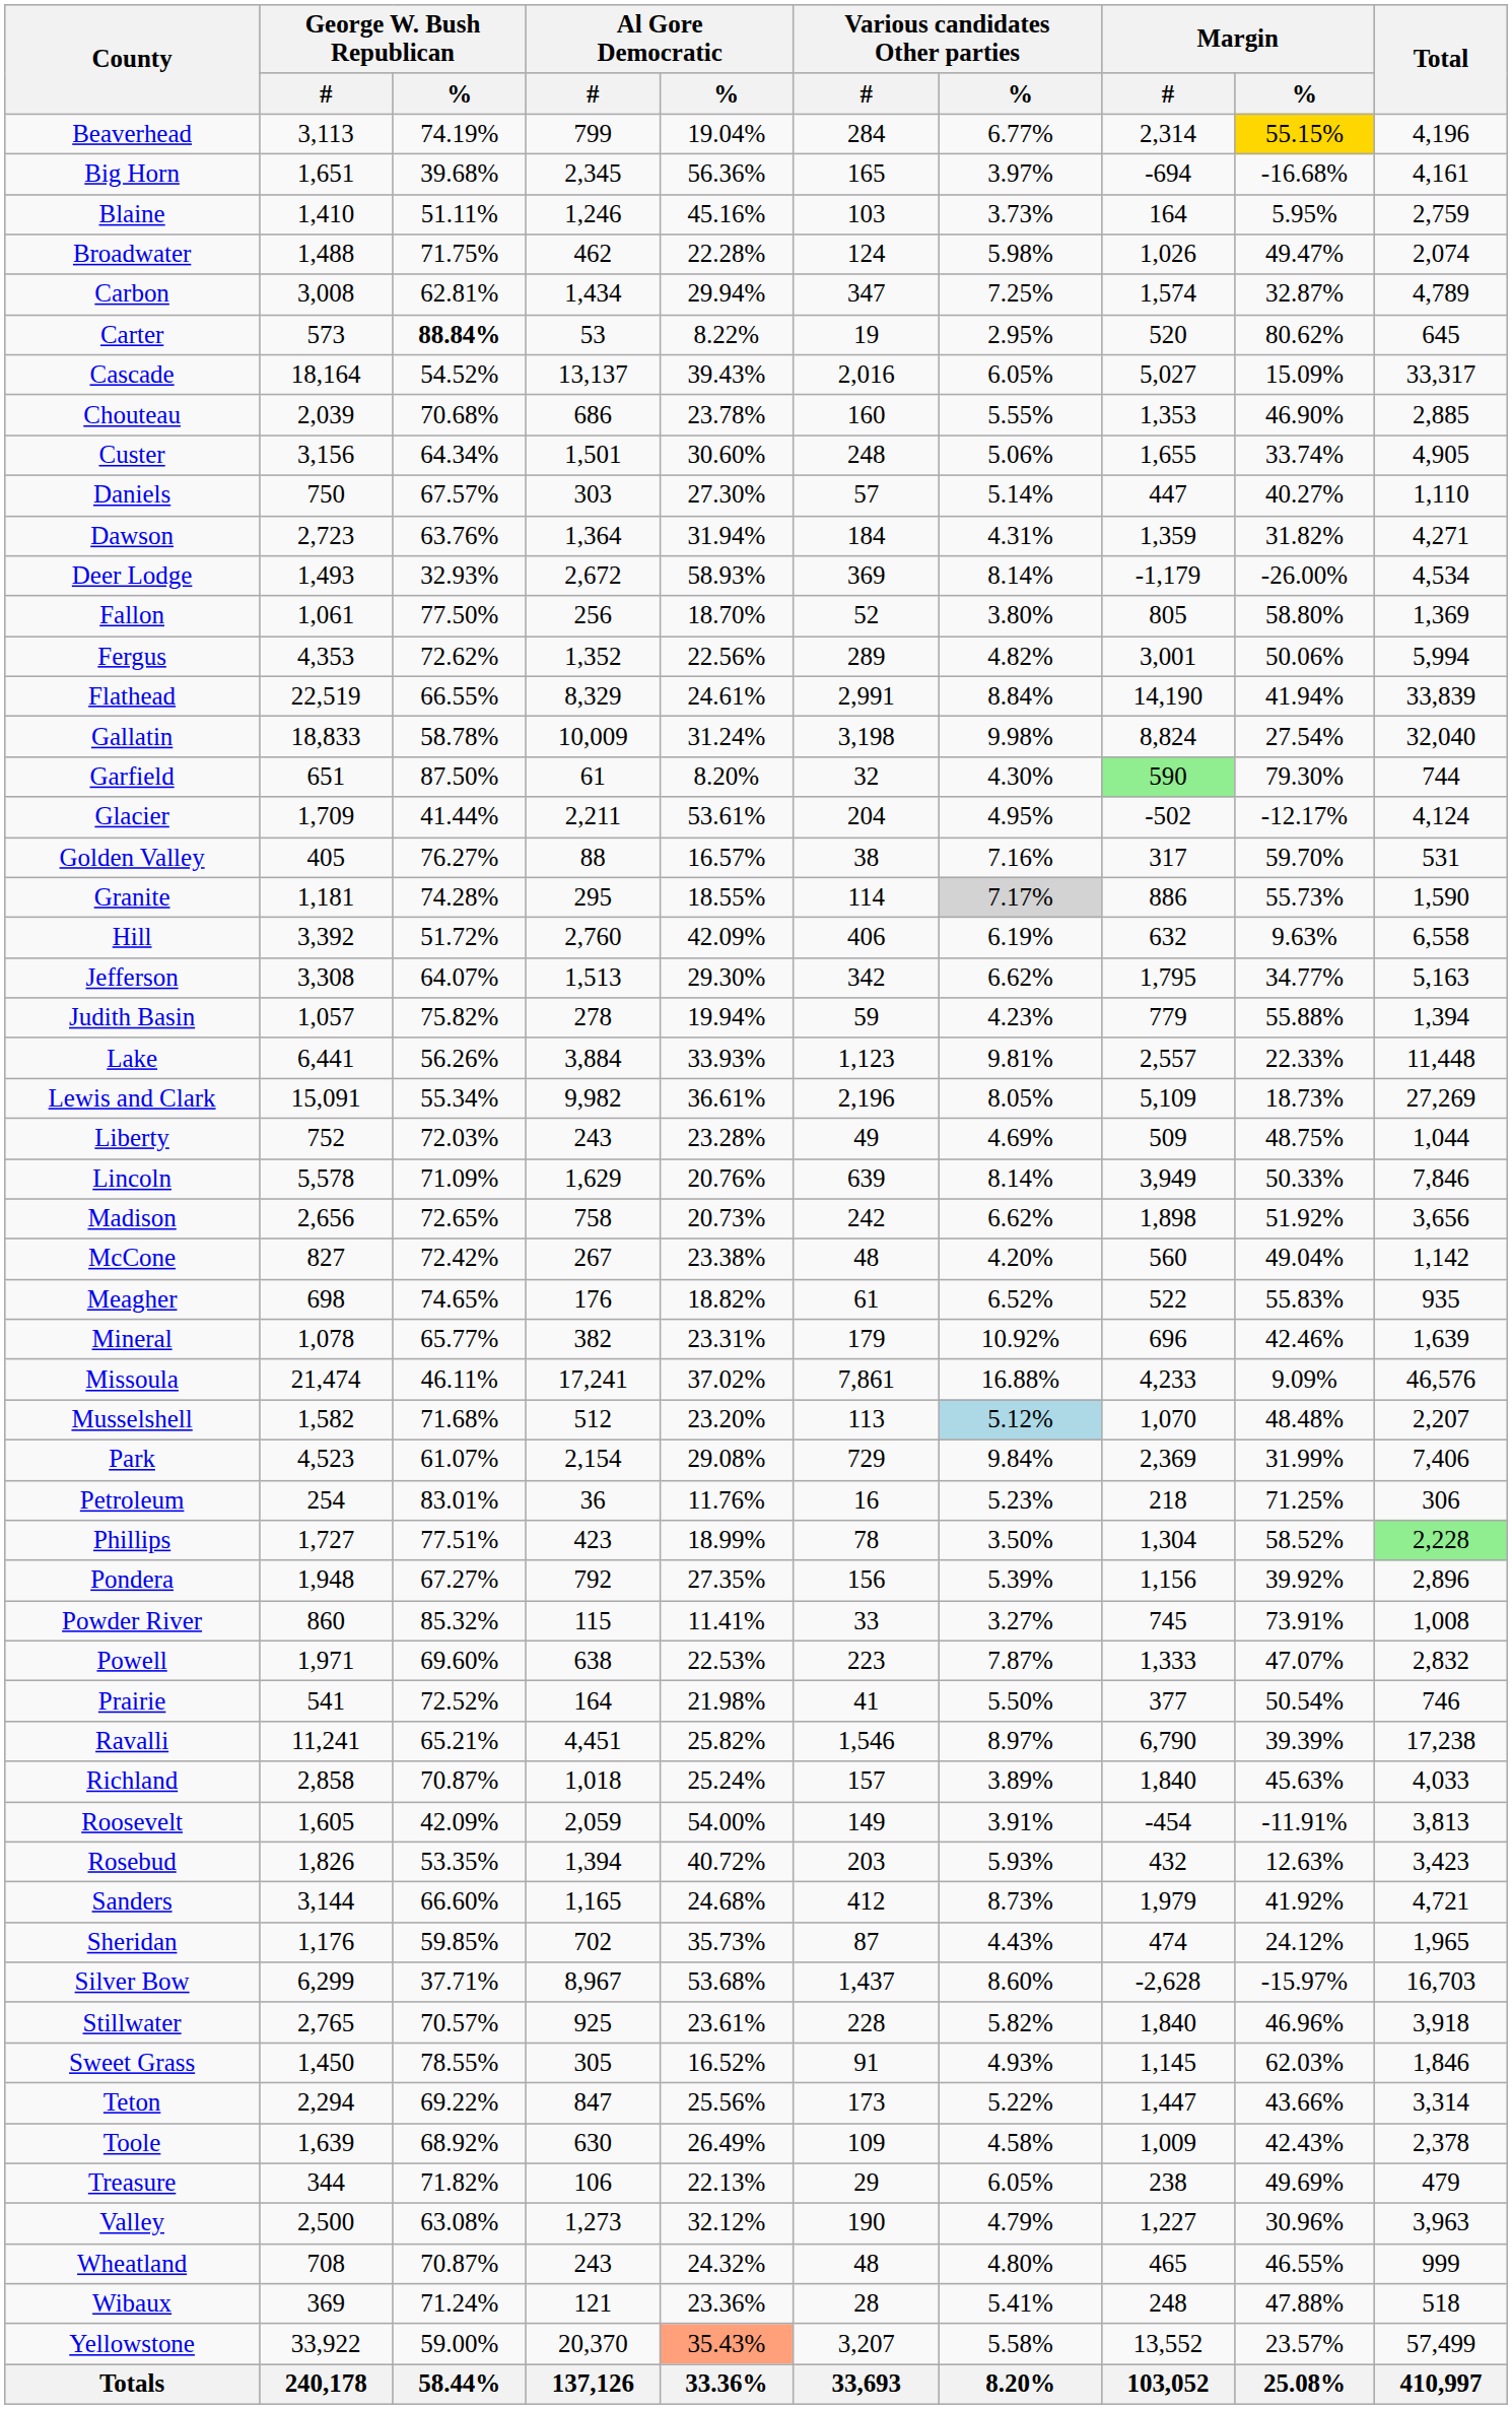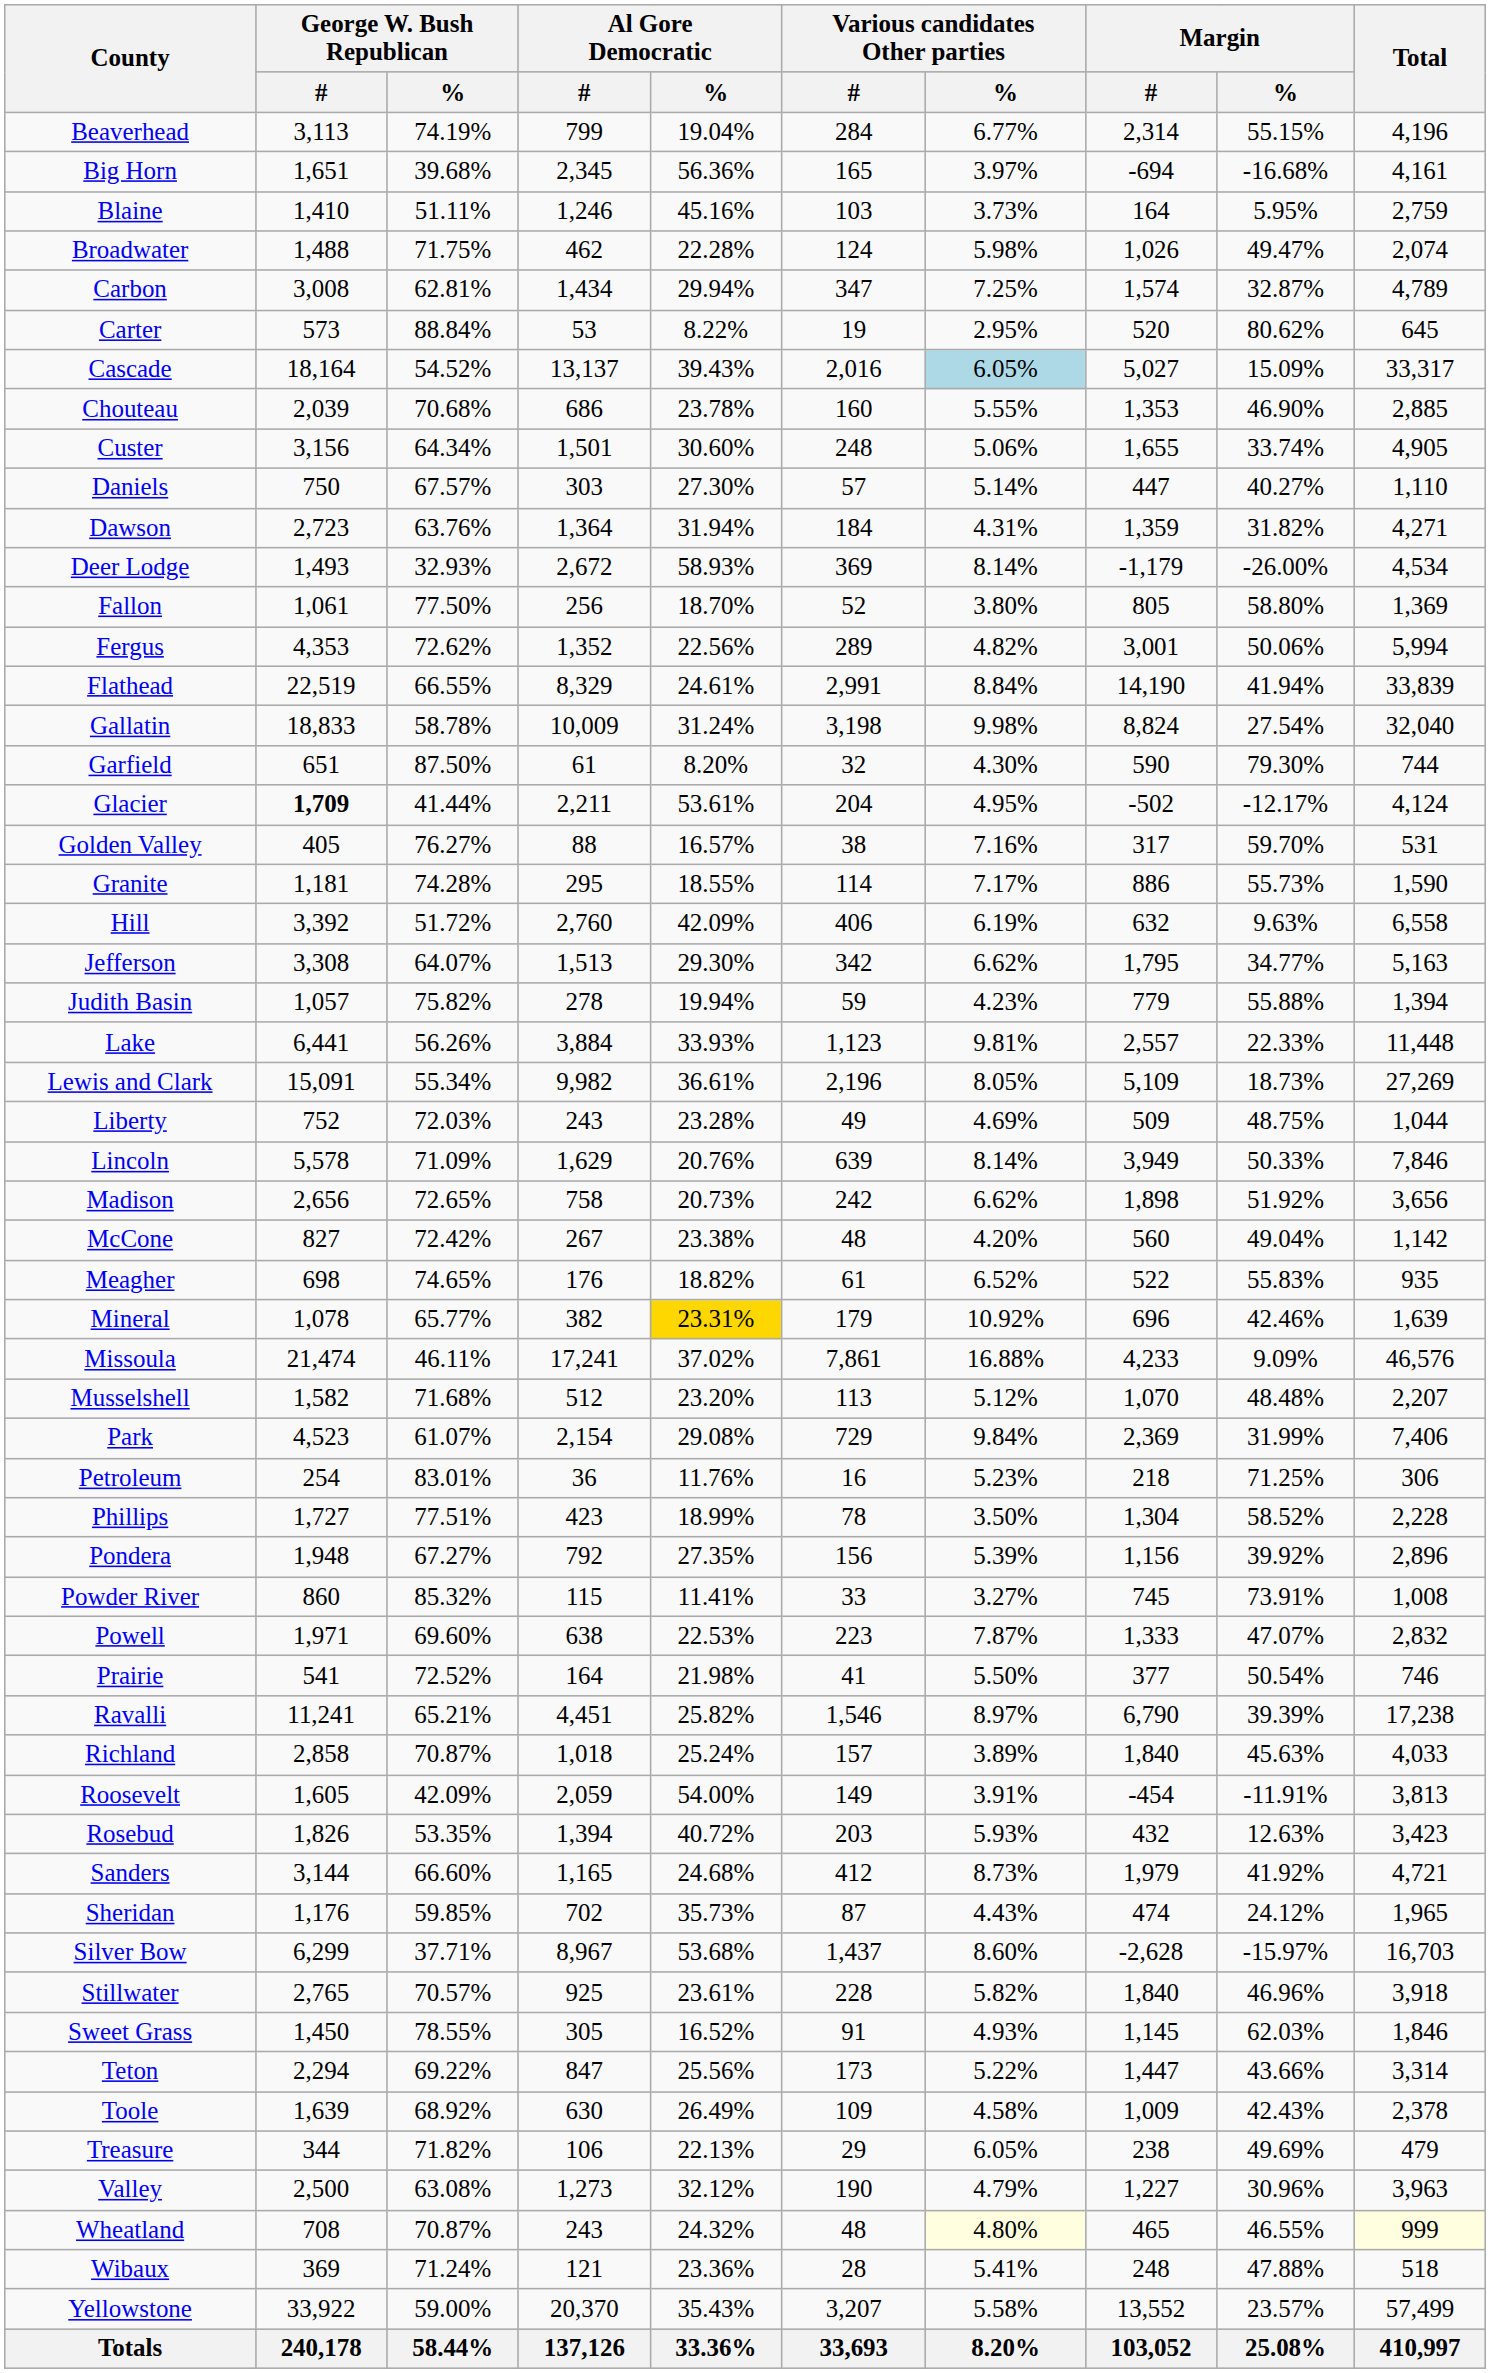Beaverhead | Margin / %: gold background -> no background
Carter | George W. Bush Republican / %: bold -> normal
Cascade | Various candidates Other parties / %: no background -> lightblue background
Garfield | Margin / #: lightgreen background -> no background
Glacier | George W. Bush Republican / #: normal -> bold
Granite | Various candidates Other parties / %: lightgrey background -> no background
Mineral | Al Gore Democratic / %: no background -> gold background
Musselshell | Various candidates Other parties / %: lightblue background -> no background
Phillips | Total: lightgreen background -> no background
Wheatland | Various candidates Other parties / %: no background -> lightyellow background
Wheatland | Total: no background -> lightyellow background
Yellowstone | Al Gore Democratic / %: lightsalmon background -> no background
